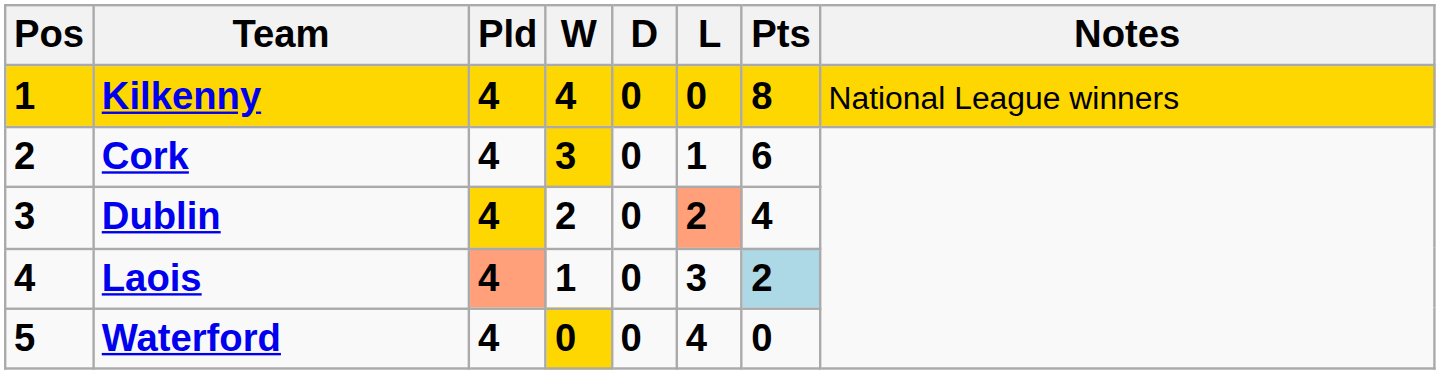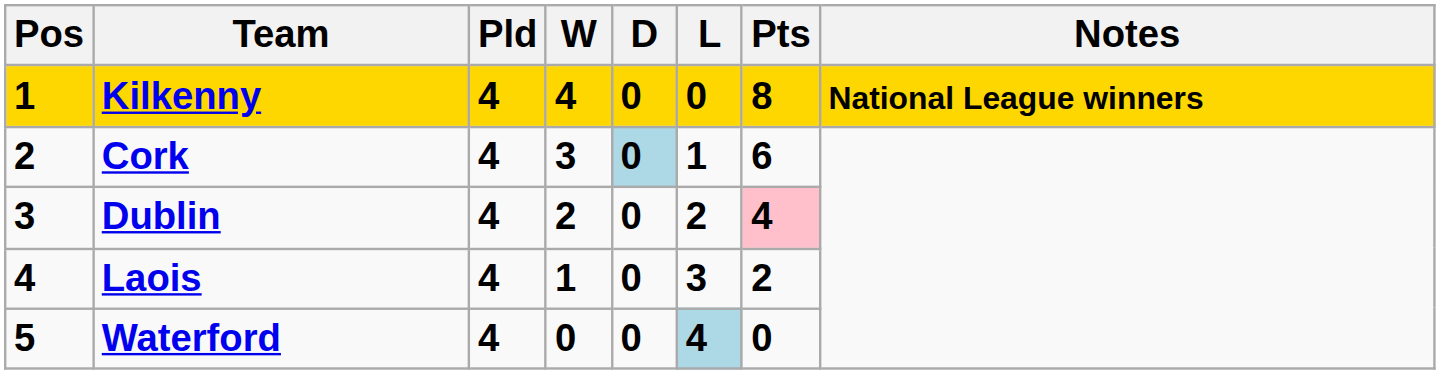Kilkenny | Notes: normal -> bold
Cork | W: gold background -> no background
Cork | D: no background -> lightblue background
Dublin | Pld: gold background -> no background
Dublin | L: lightsalmon background -> no background
Dublin | Pts: no background -> pink background
Laois | Pld: lightsalmon background -> no background
Laois | Pts: lightblue background -> no background
Waterford | W: gold background -> no background
Waterford | L: no background -> lightblue background
